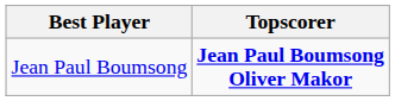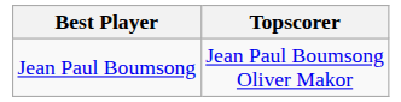Jean Paul Boumsong | Topscorer: bold -> normal
